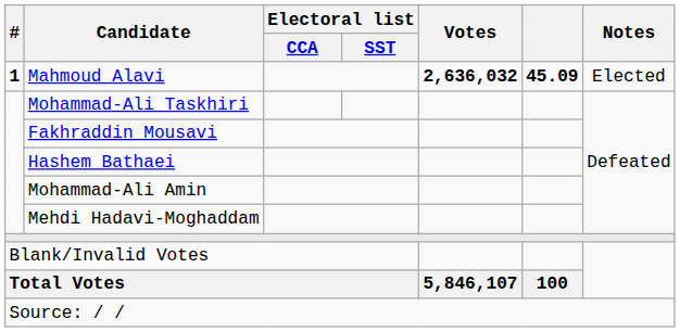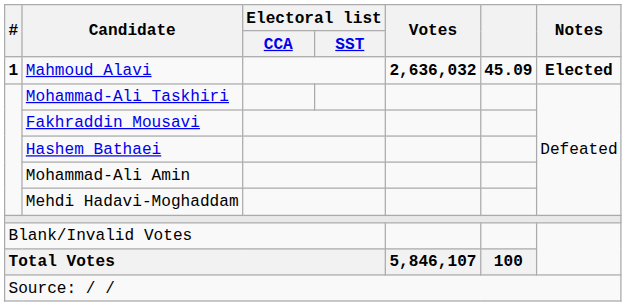Mahmoud Alavi | Notes: normal -> bold
